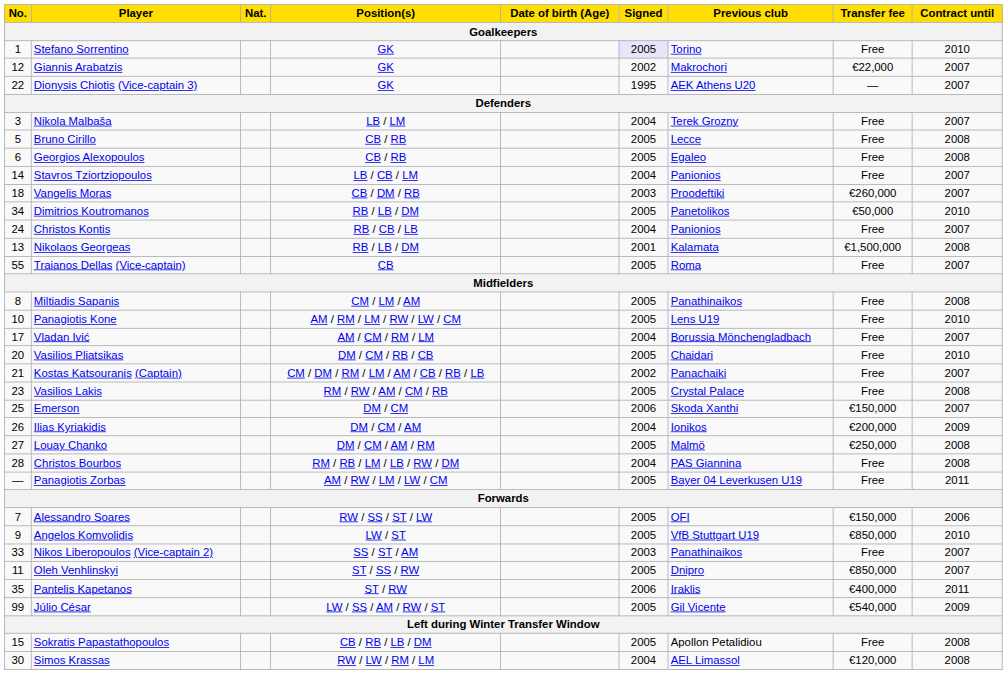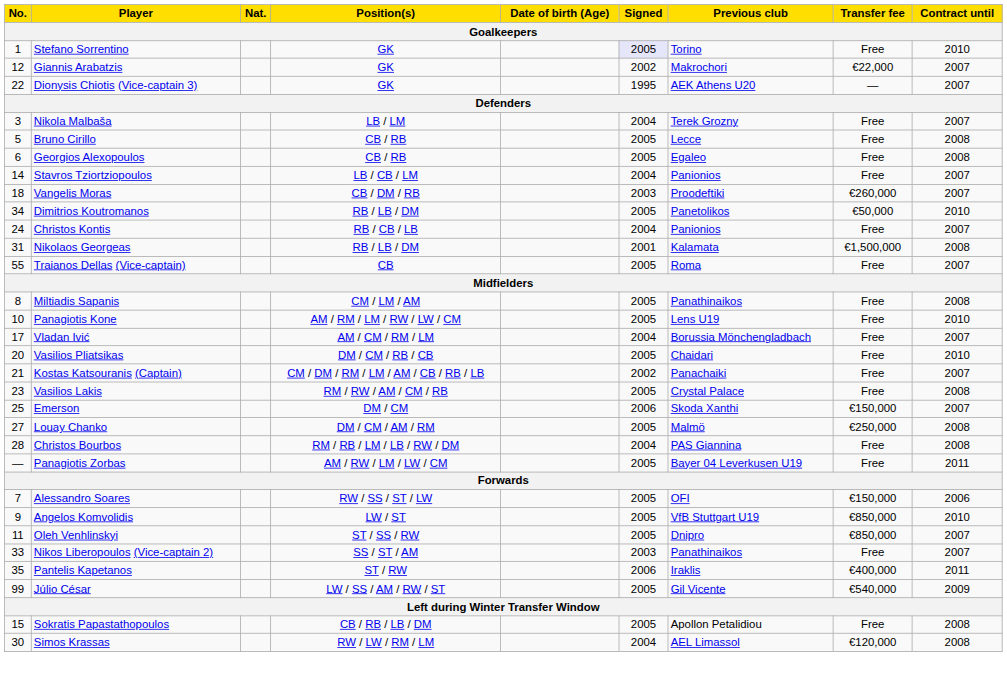Nikolaos Georgeas | No.: 13 -> 31
- row: 26 | Ilias Kyriakidis | DM / CM / AM | 2004 | Ionikos | €200,000 | 2009
rows swapped: Oleh Venhlinskyi <-> Nikos Liberopoulos (Vice-captain 2)
